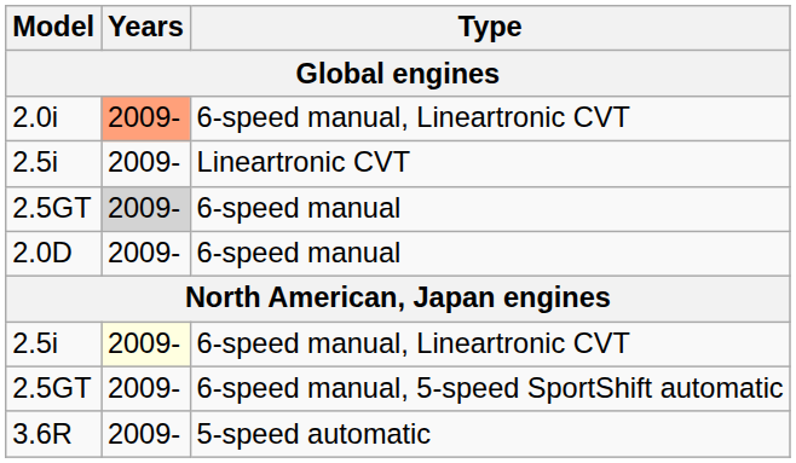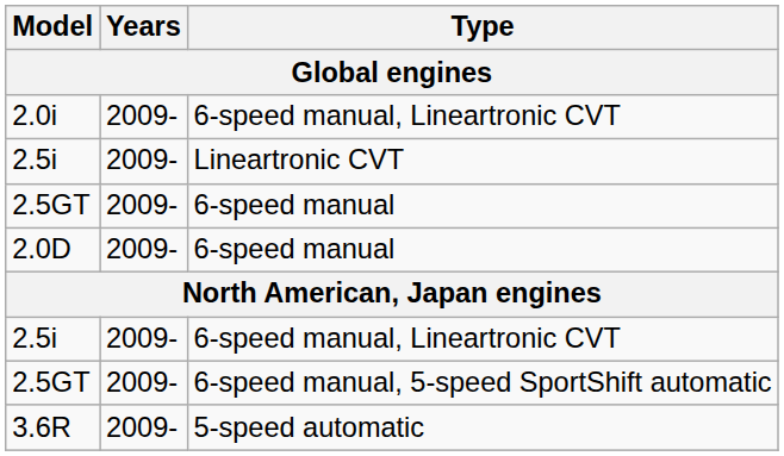2.0i | Years: lightsalmon background -> no background
2.5GT / 6-speed manual | Years: lightgrey background -> no background
2.5i / 6-speed manual, Lineartronic CVT | Years: lightyellow background -> no background
